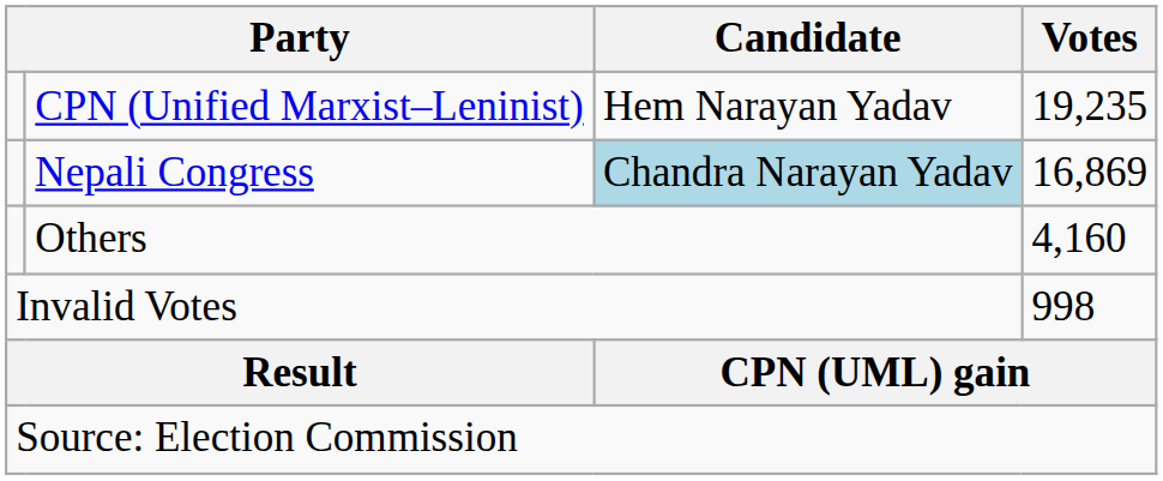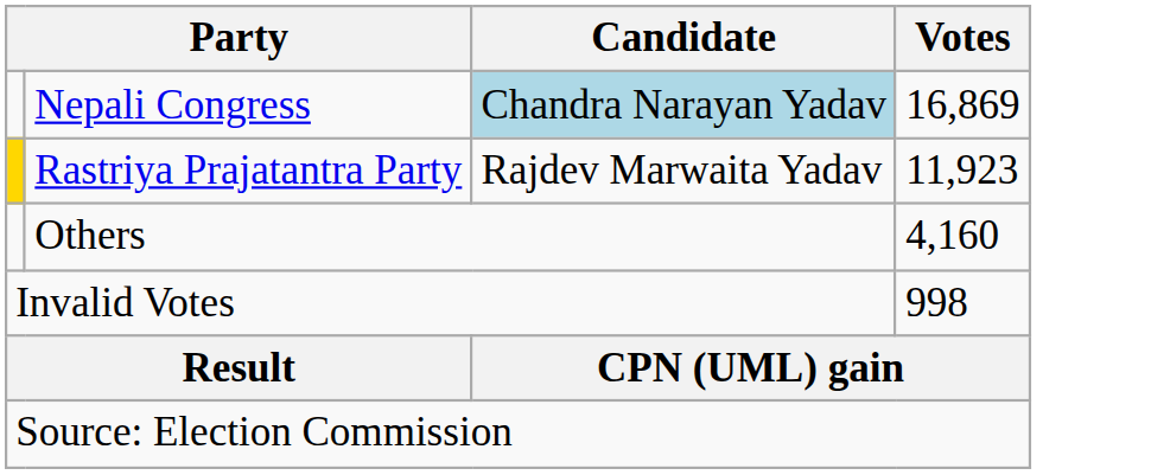- row: CPN (Unified Marxist–Leninist) | Hem Narayan Yadav | 19,235
+ row: Rastriya Prajatantra Party | Rajdev Marwaita Yadav | 11,923
